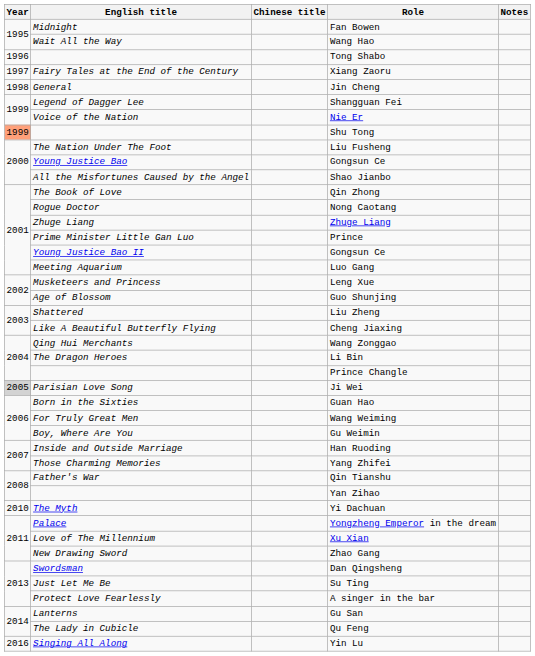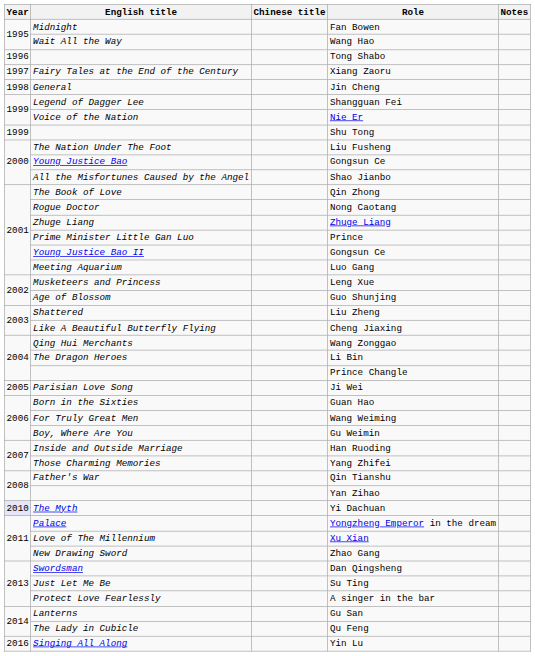Shu Tong | Year: lightsalmon background -> no background
Ji Wei | Year: lightgrey background -> no background
Yi Dachuan | Year: no background -> lavender background
